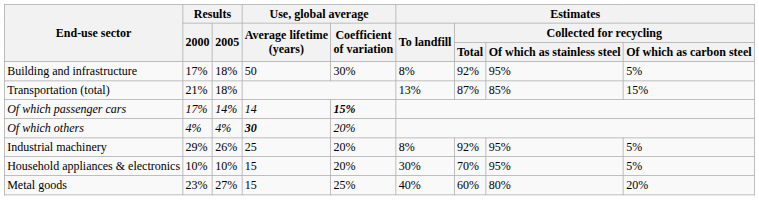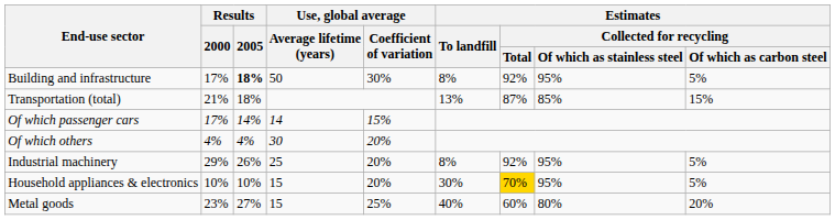Building and infrastructure | Results / 2005: normal -> bold
Of which passenger cars | Use, global average / Coefficient of variation: bold -> normal
Of which others | Use, global average / Average lifetime (years): bold -> normal
Household appliances & electronics | Estimates / Collected for recycling / Total: no background -> gold background
